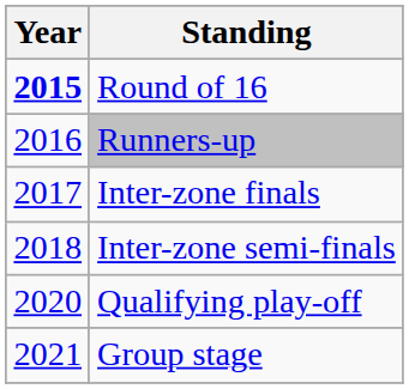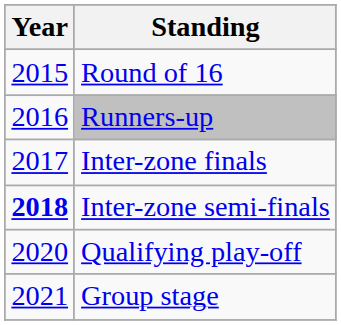Round of 16 | Year: bold -> normal
Inter-zone semi-finals | Year: normal -> bold
